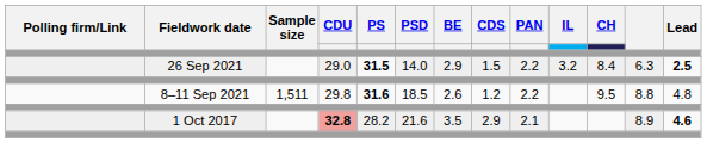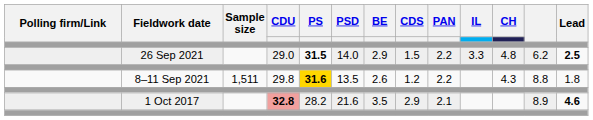26 Sep 2021 | IL: 3.2 -> 3.3
26 Sep 2021 | CH: 8.4 -> 4.8
26 Sep 2021 | column 12: 6.3 -> 6.2
8–11 Sep 2021 | PS: no background -> gold background
8–11 Sep 2021 | PSD: 18.5 -> 13.5
8–11 Sep 2021 | CH: 9.5 -> 4.3
8–11 Sep 2021 | Lead: 4.8 -> 1.8
